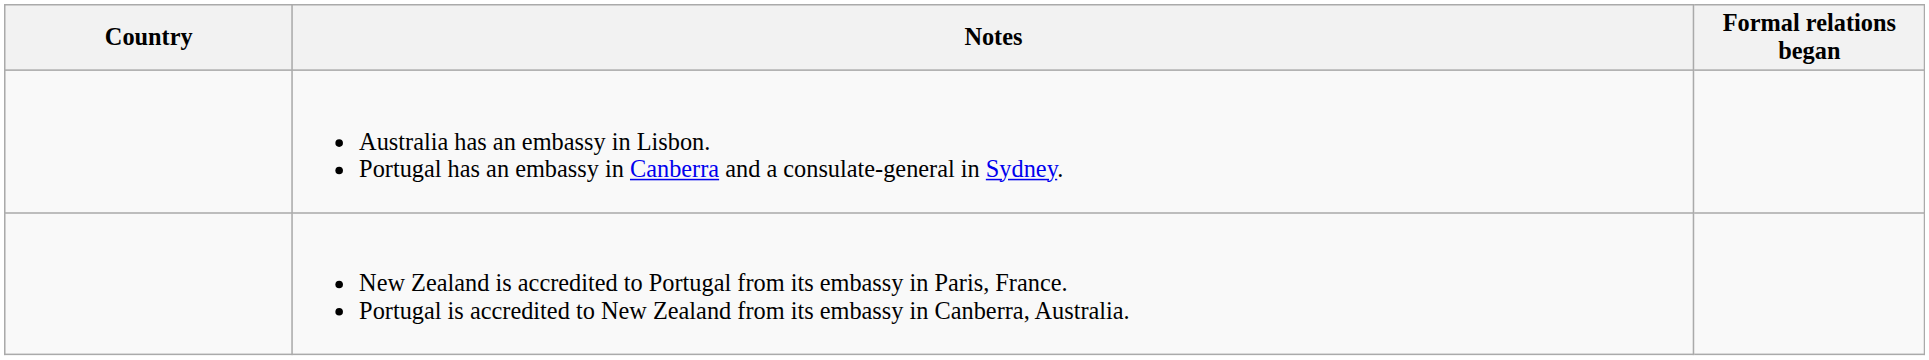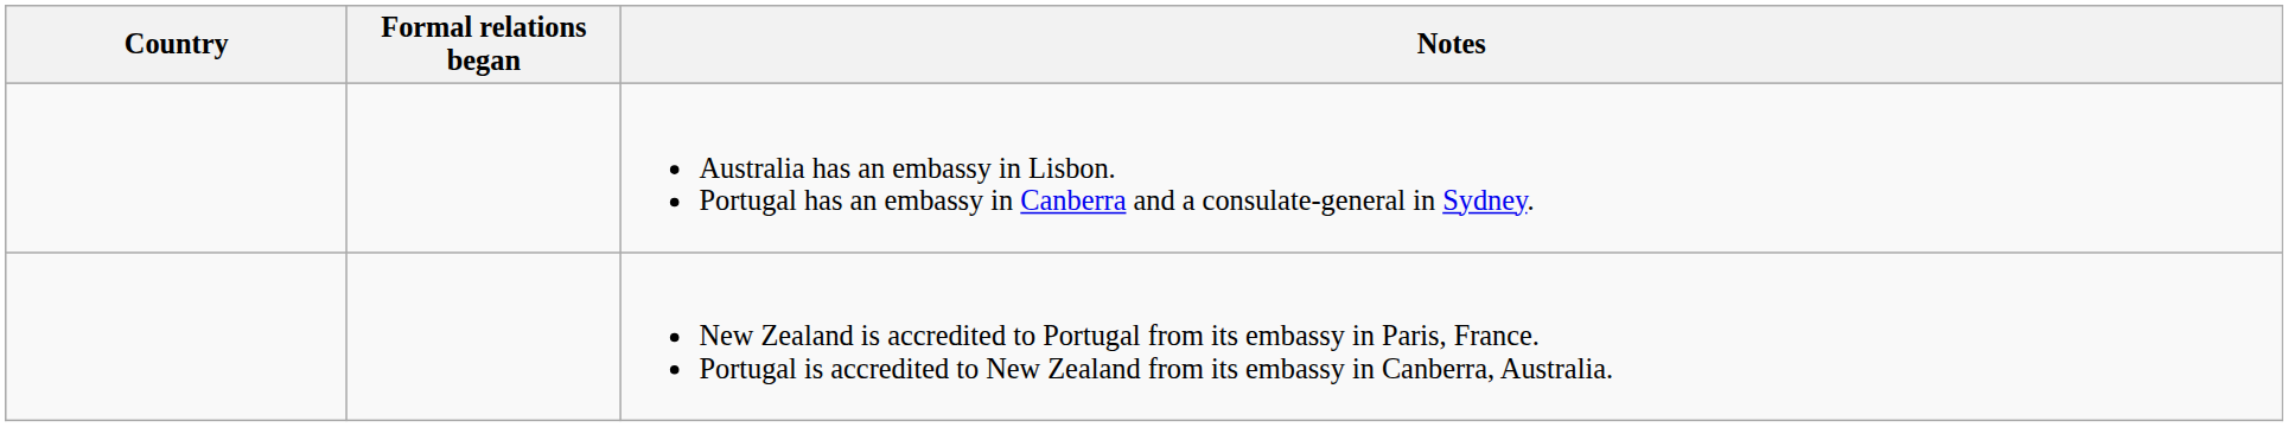columns swapped: Formal relations began <-> Notes
